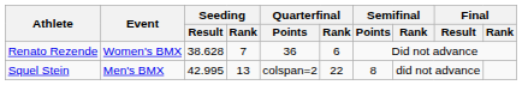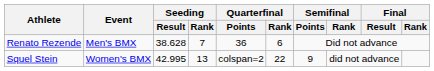Renato Rezende | Event: Women's BMX -> Men's BMX
Squel Stein | Event: Men's BMX -> Women's BMX
Squel Stein | Semifinal / Points: 8 -> 9
